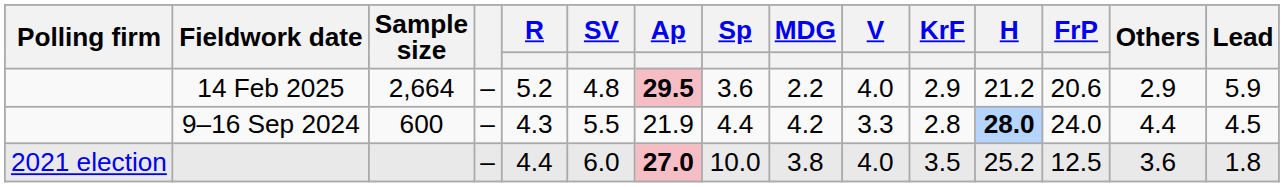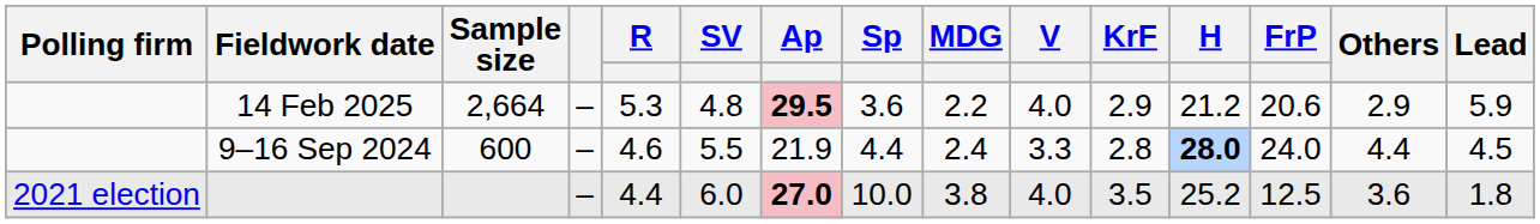14 Feb 2025 | R: 5.2 -> 5.3
9–16 Sep 2024 | R: 4.3 -> 4.6
9–16 Sep 2024 | MDG: 4.2 -> 2.4
